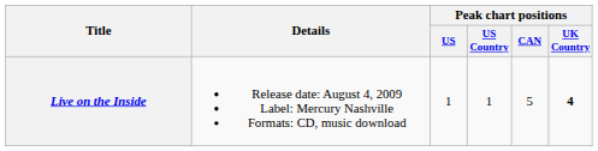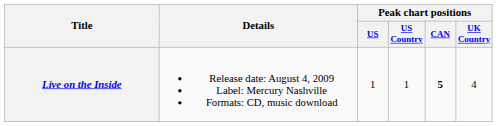Live on the Inside | Peak chart positions / CAN: normal -> bold
Live on the Inside | Peak chart positions / UK Country: bold -> normal
